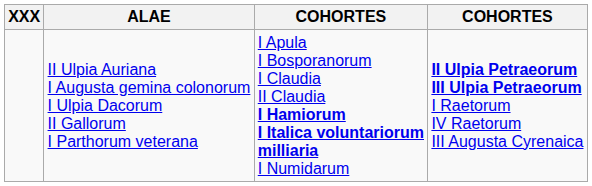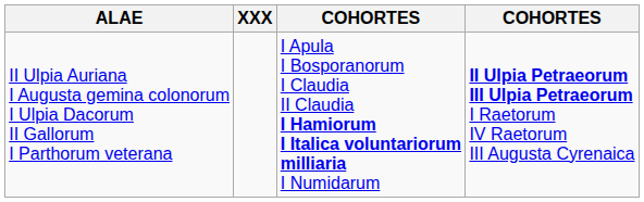columns swapped: ALAE <-> XXX
